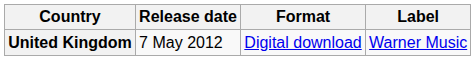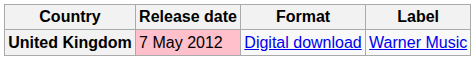United Kingdom | Release date: no background -> pink background
